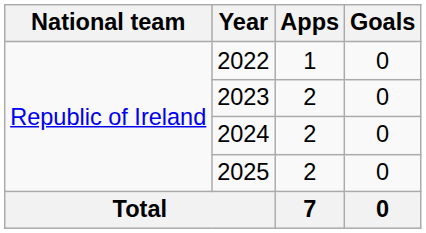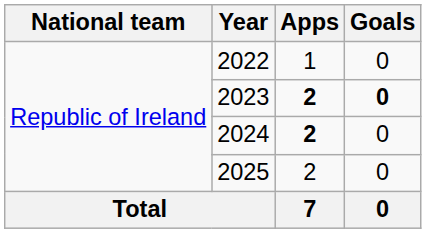2023 | Apps: normal -> bold
2023 | Goals: normal -> bold
2024 | Apps: normal -> bold
